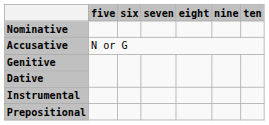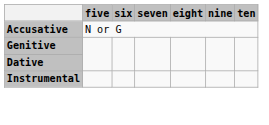- row: Nominative
- row: Prepositional
